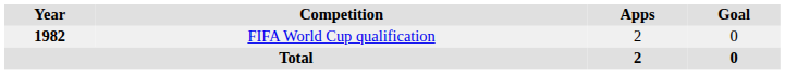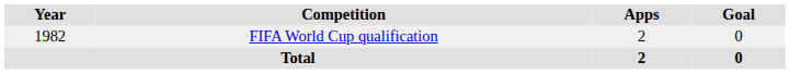FIFA World Cup qualification | Year: bold -> normal
